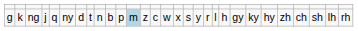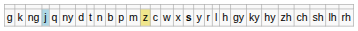ng | column 4: no background -> lightblue background
ng | column 12: lightblue background -> no background
ng | column 13: no background -> khaki background
ng | column 17: normal -> bold
